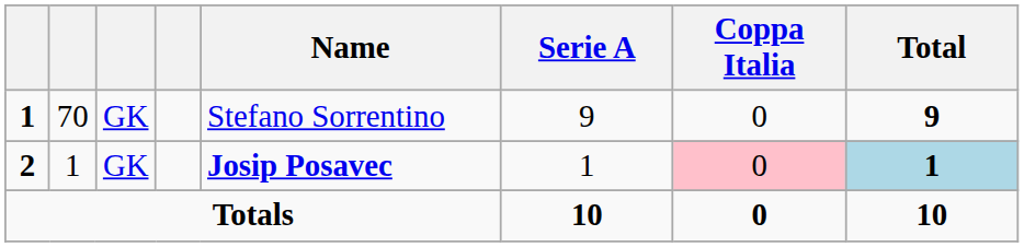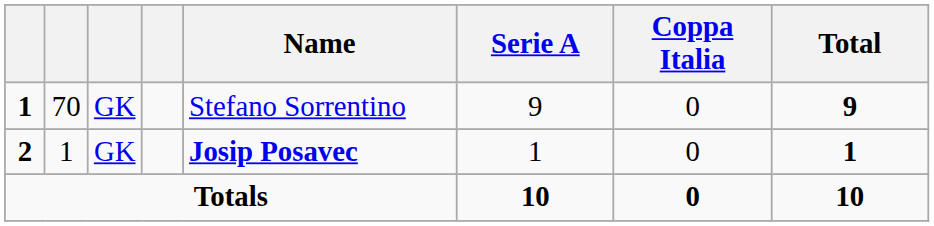2 | Coppa Italia: pink background -> no background
2 | Total: lightblue background -> no background
